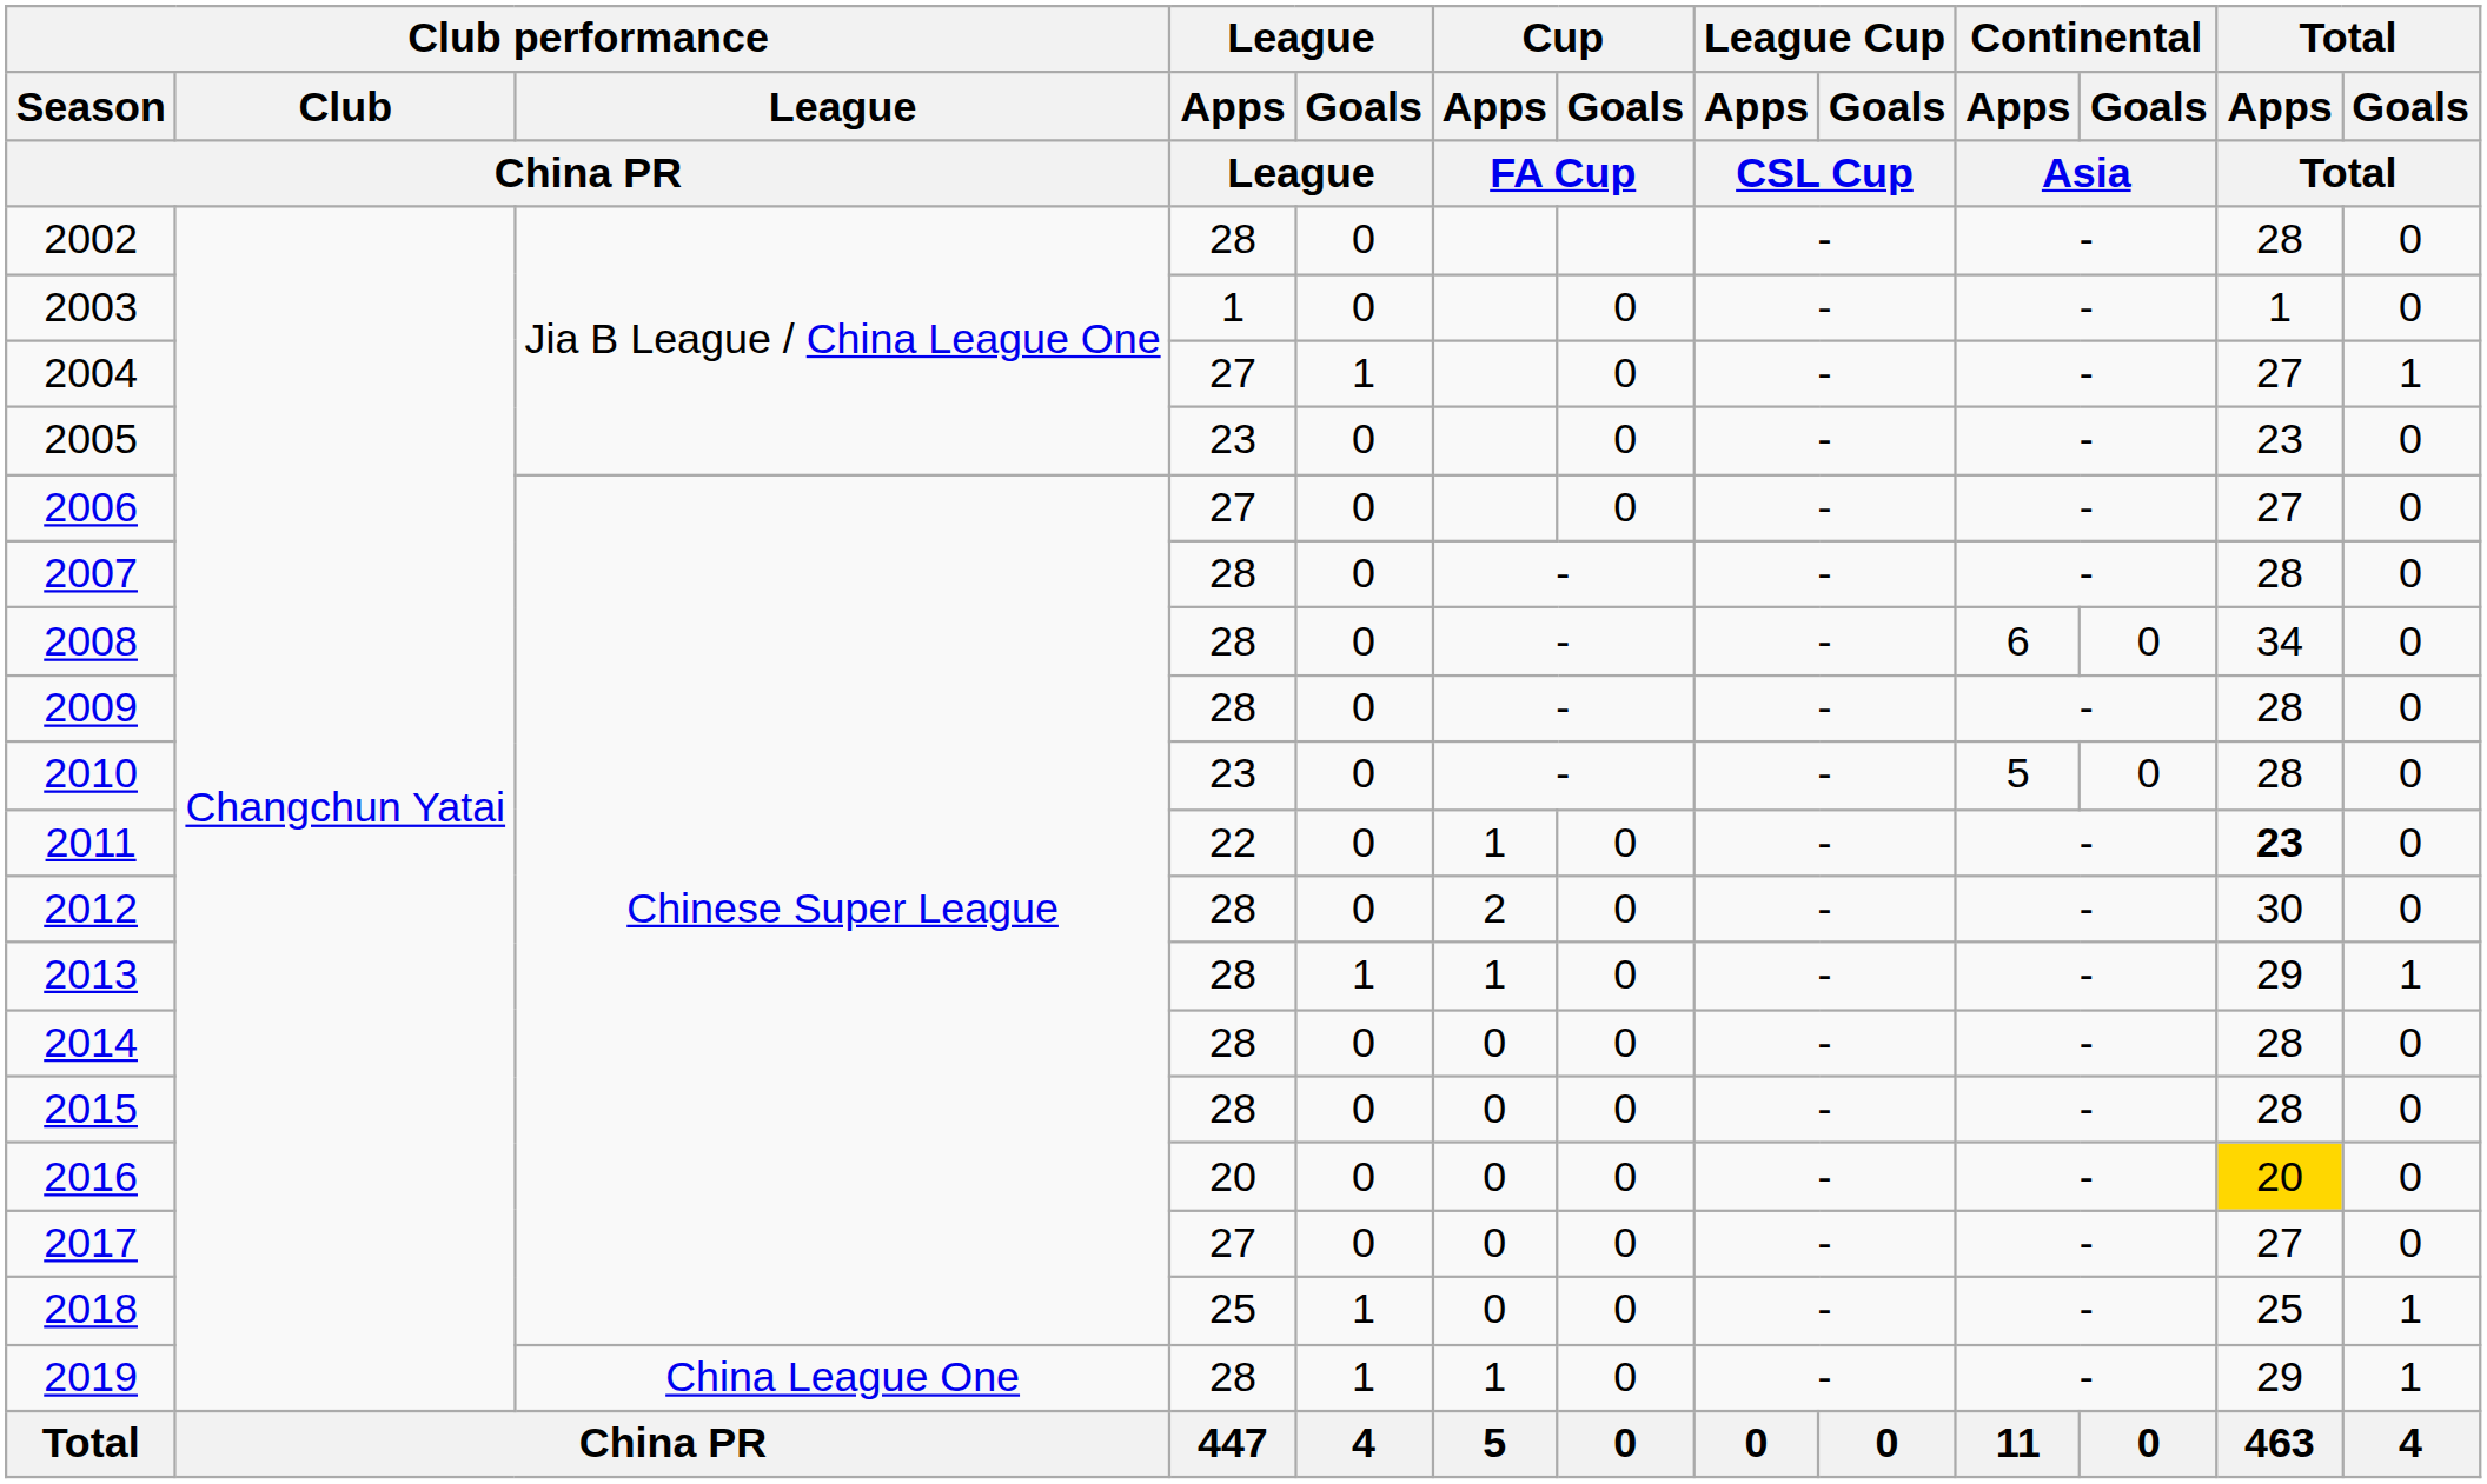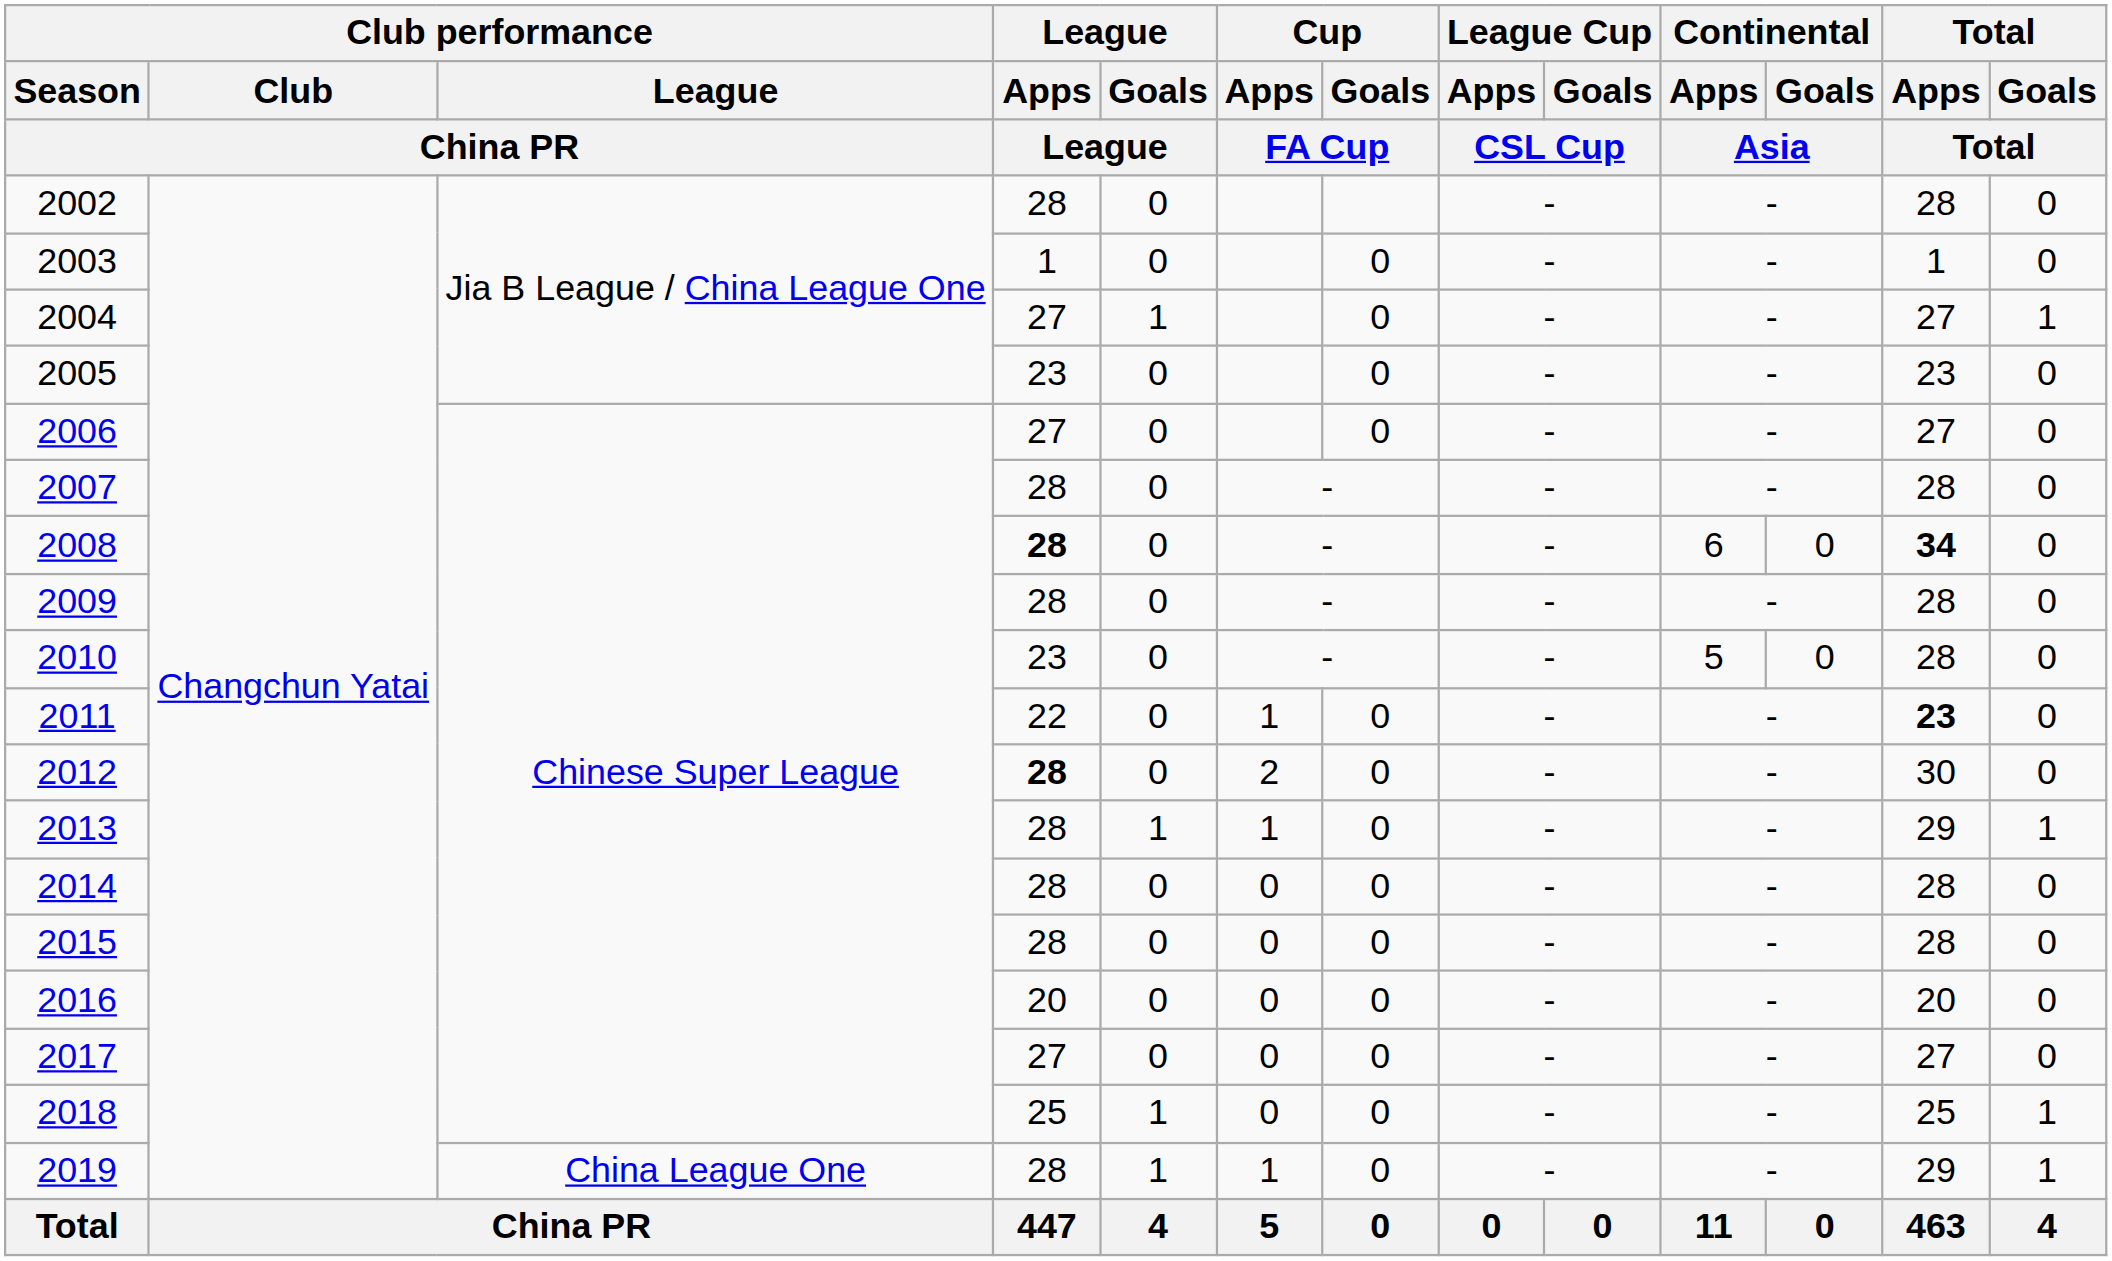2008 | League / Apps / League: normal -> bold
2008 | Total / Apps / Total: normal -> bold
2012 | League / Apps / League: normal -> bold
2016 | Total / Apps / Total: gold background -> no background
